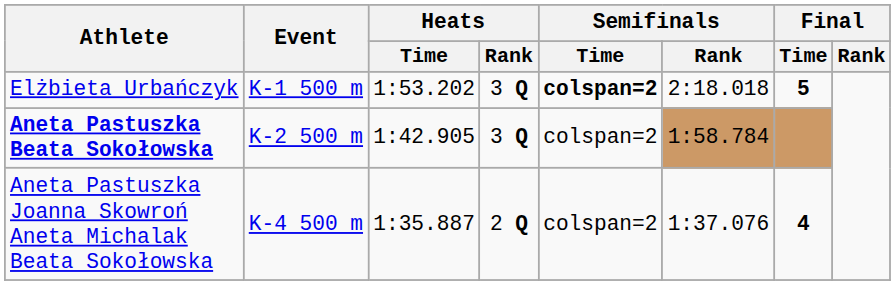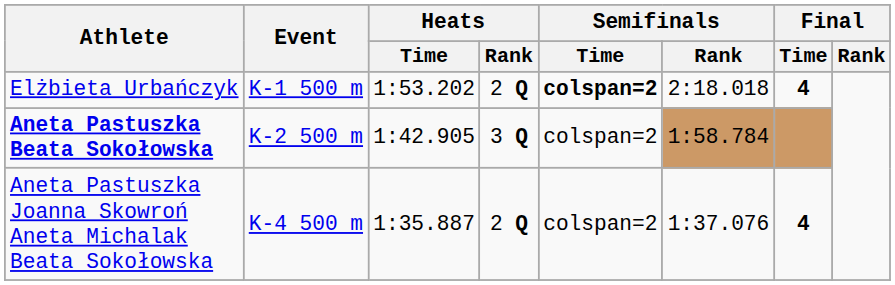Elżbieta Urbańczyk | Heats / Rank: 3 Q -> 2 Q
Elżbieta Urbańczyk | Final / Time: 5 -> 4
